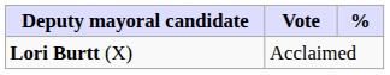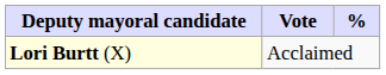Lori Burtt (X) | Deputy mayoral candidate: no background -> lightyellow background
